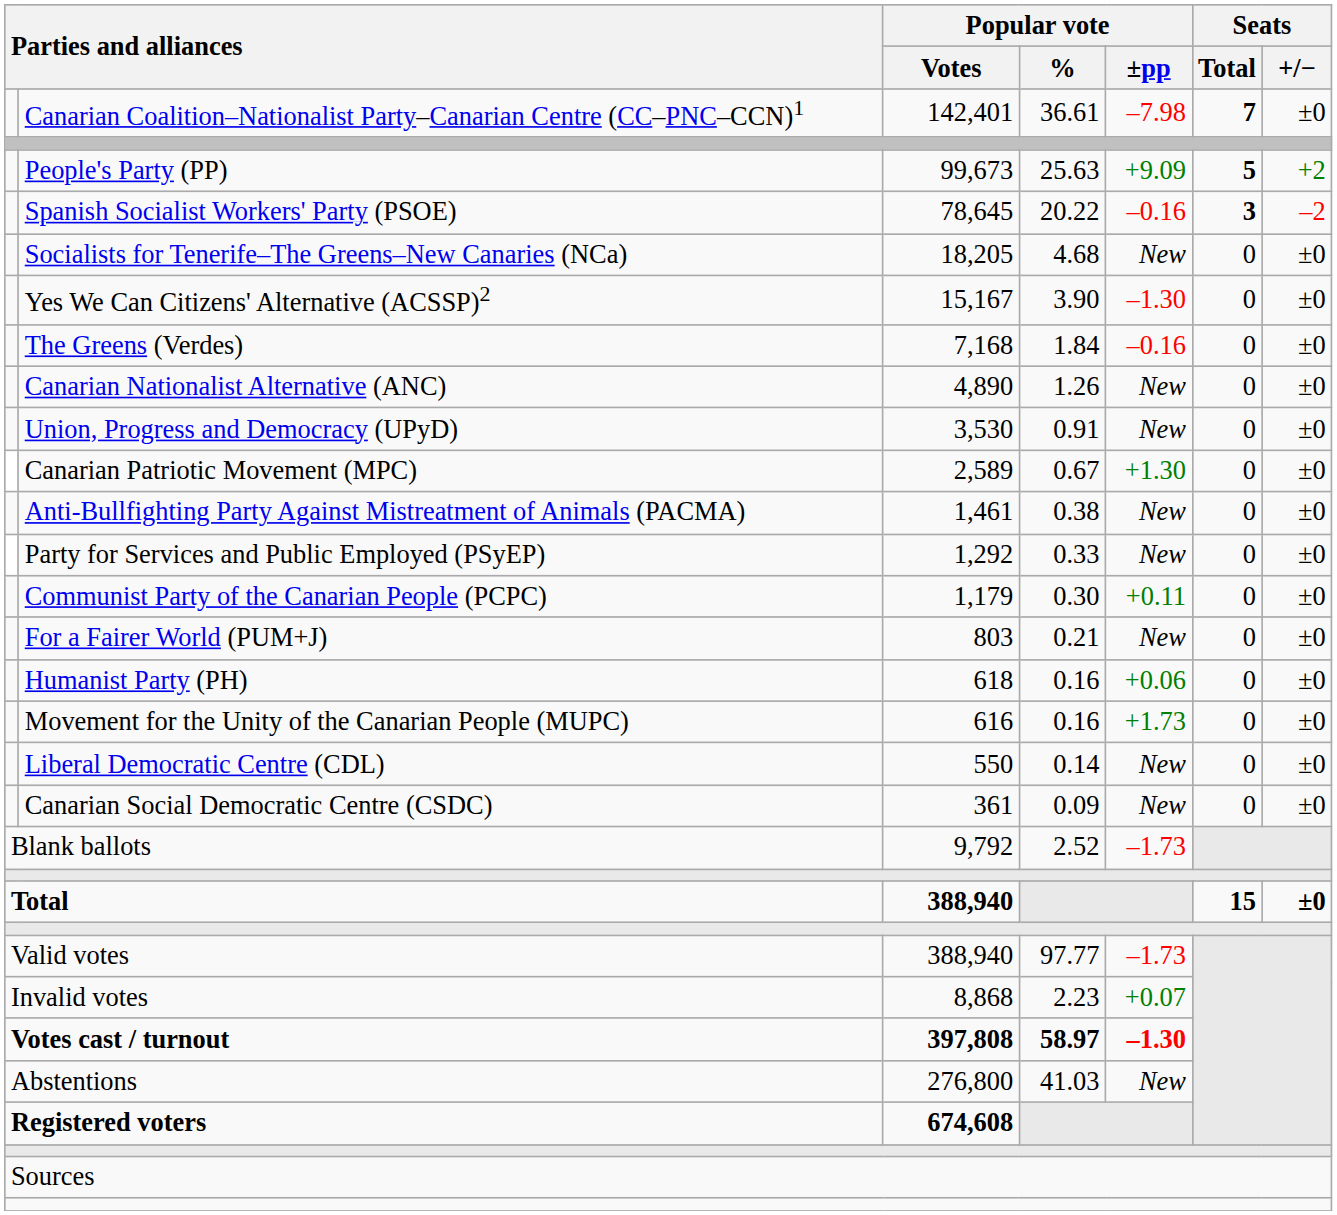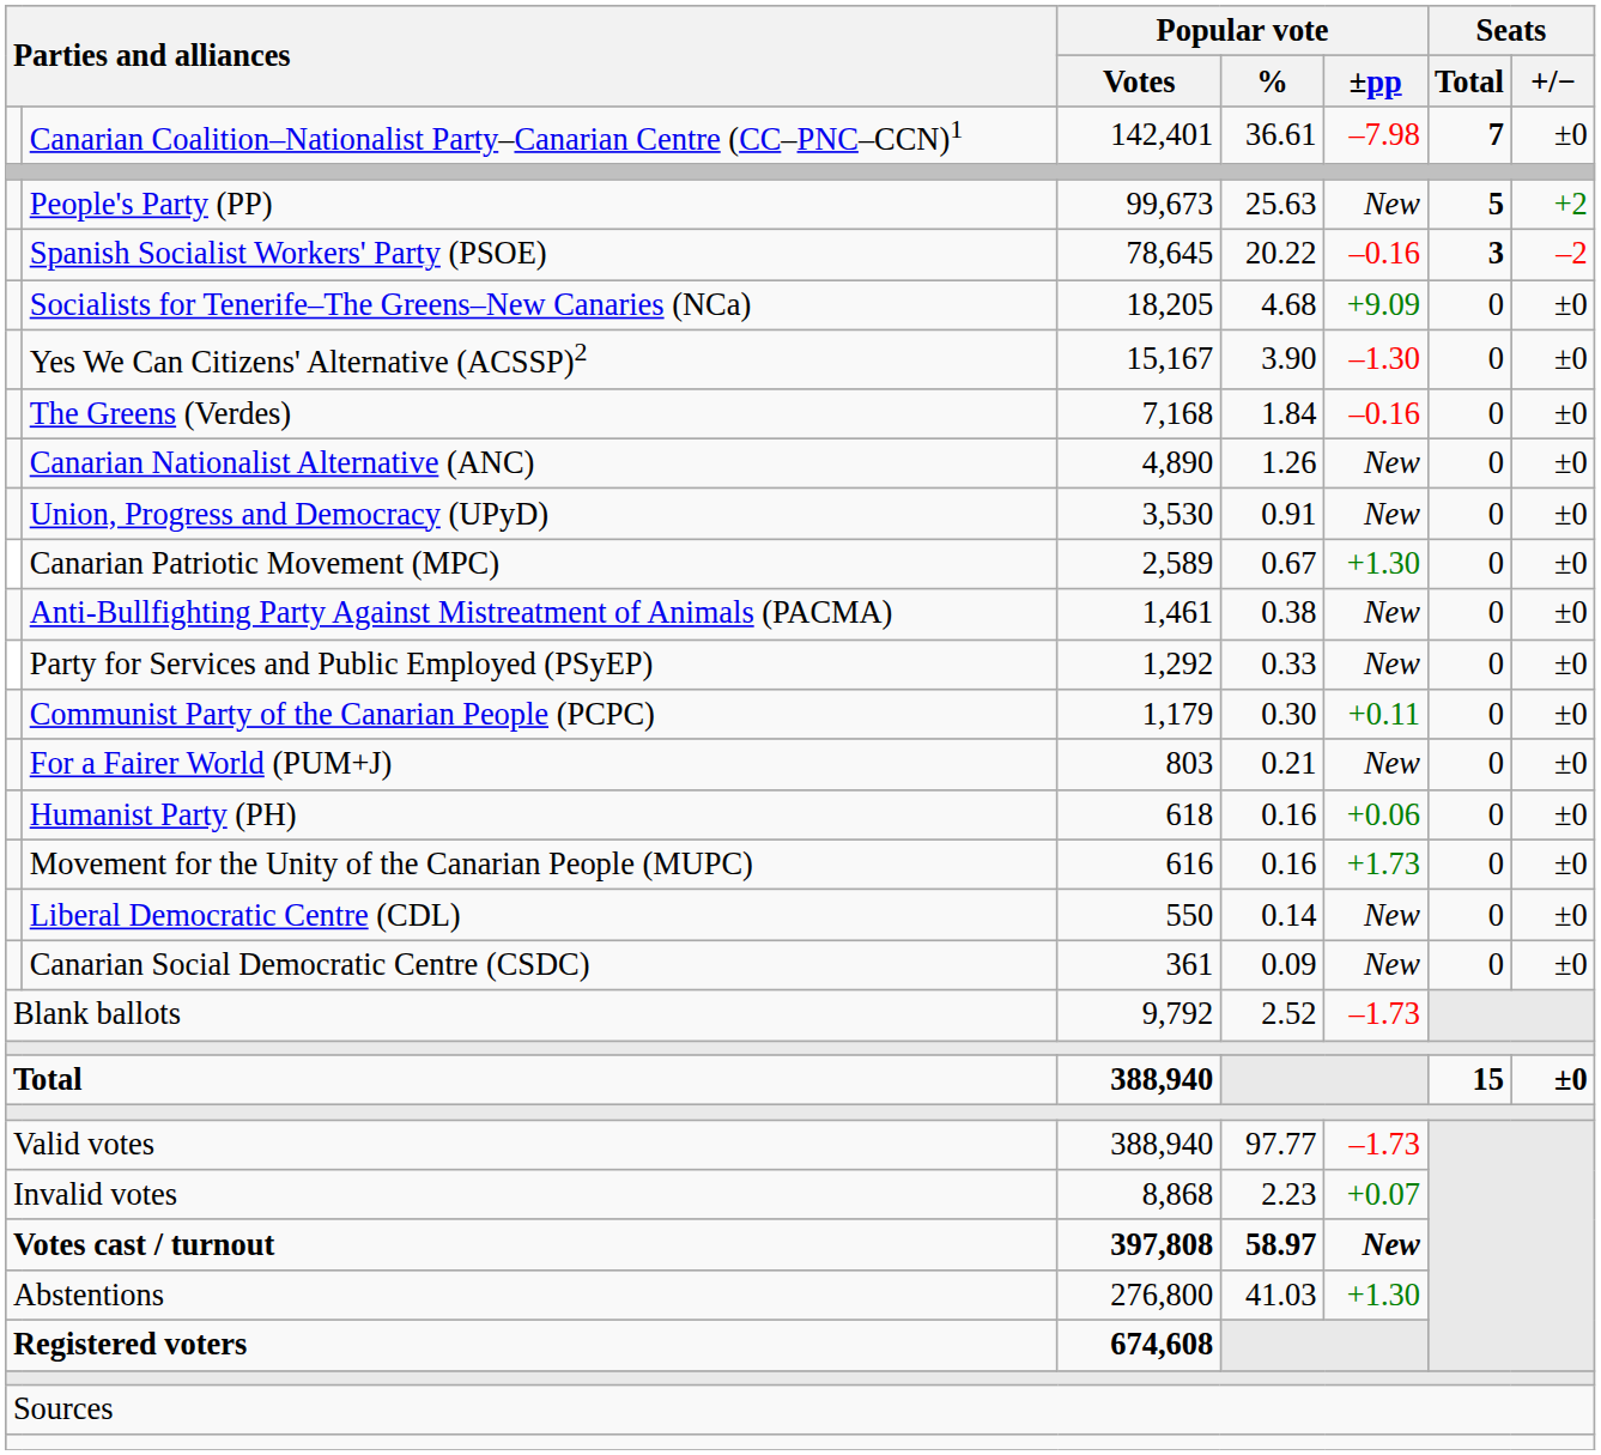People's Party (PP) | Popular vote / ±pp: +9.09 -> New
Socialists for Tenerife–The Greens–New Canaries (NCa) | Popular vote / ±pp: New -> +9.09
Votes cast / turnout | Popular vote / ±pp: –1.30 -> New
Abstentions | Popular vote / ±pp: New -> +1.30
